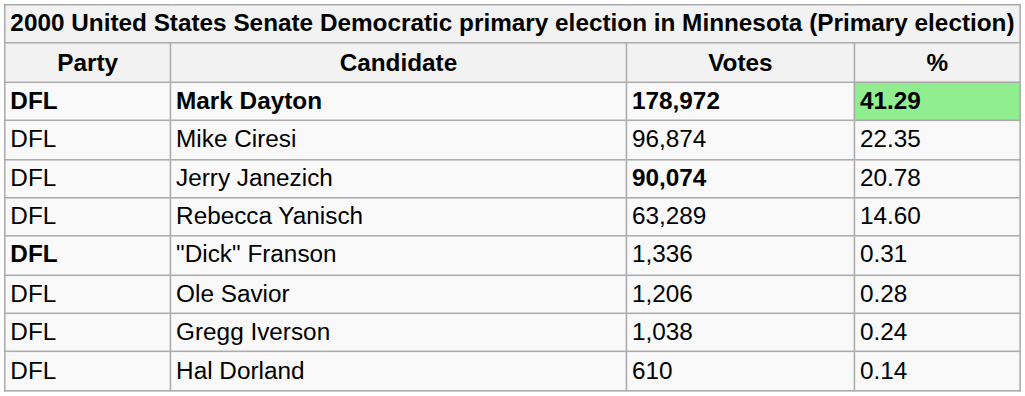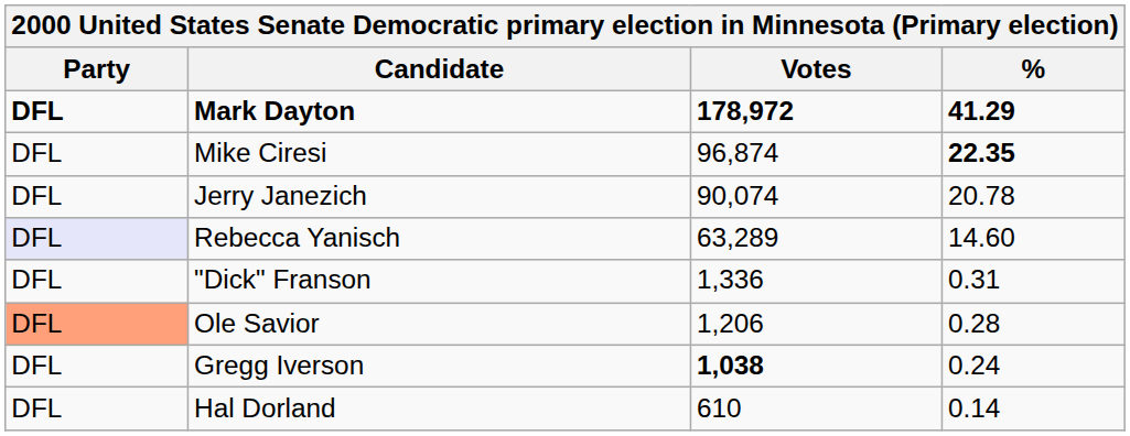Mark Dayton | %: lightgreen background -> no background
Mike Ciresi | %: normal -> bold
Jerry Janezich | Votes: bold -> normal
Rebecca Yanisch | Party: no background -> lavender background
"Dick" Franson | Party: bold -> normal
Ole Savior | Party: no background -> lightsalmon background
Gregg Iverson | Votes: normal -> bold
